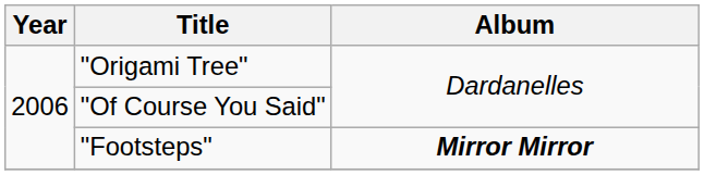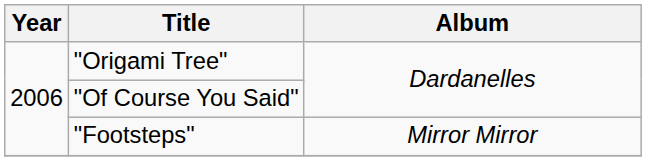"Footsteps" | Album: bold -> normal
